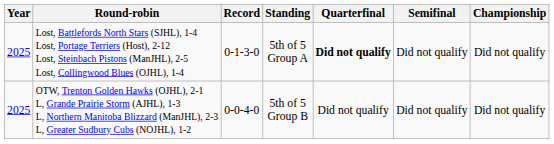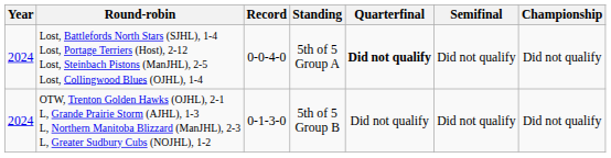row 2 | Year: 2025 -> 2024
row 2 | Record: 0-1-3-0 -> 0-0-4-0
row 3 | Year: 2025 -> 2024
row 3 | Record: 0-0-4-0 -> 0-1-3-0
